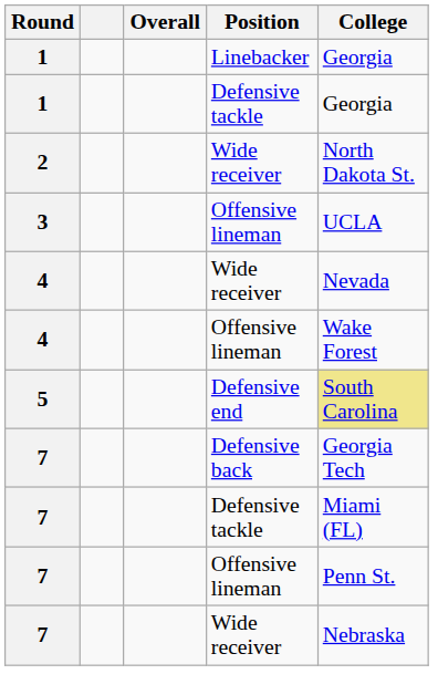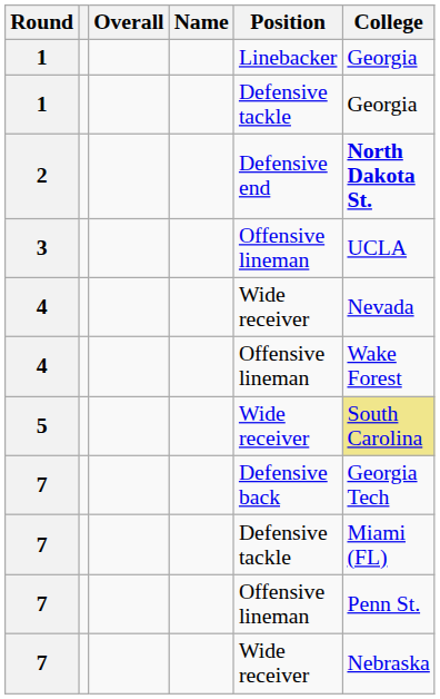+ column: Name
2 | Position: Wide receiver -> Defensive end
2 | College: normal -> bold
5 | Position: Defensive end -> Wide receiver
